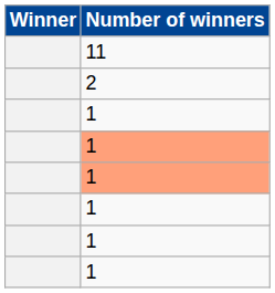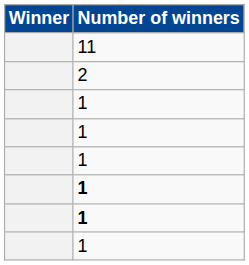row 5 | Number of winners: lightsalmon background -> no background
row 6 | Number of winners: lightsalmon background -> no background
row 7 | Number of winners: normal -> bold
row 8 | Number of winners: normal -> bold
